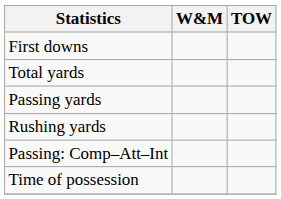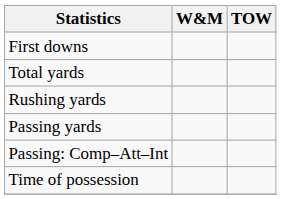rows swapped: Rushing yards <-> Passing yards
